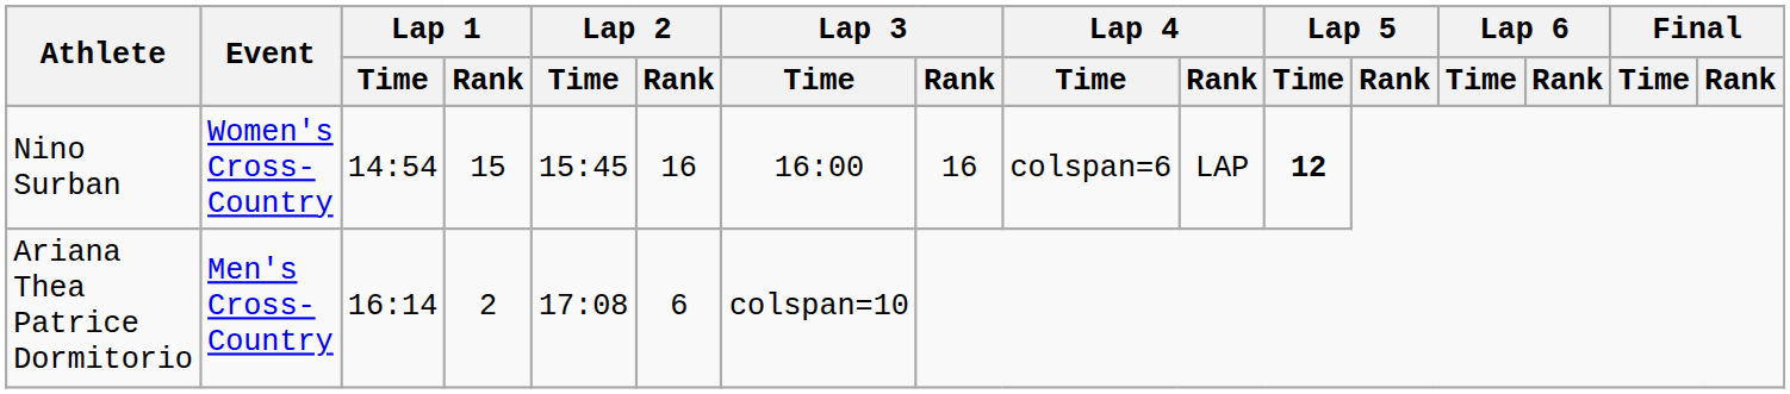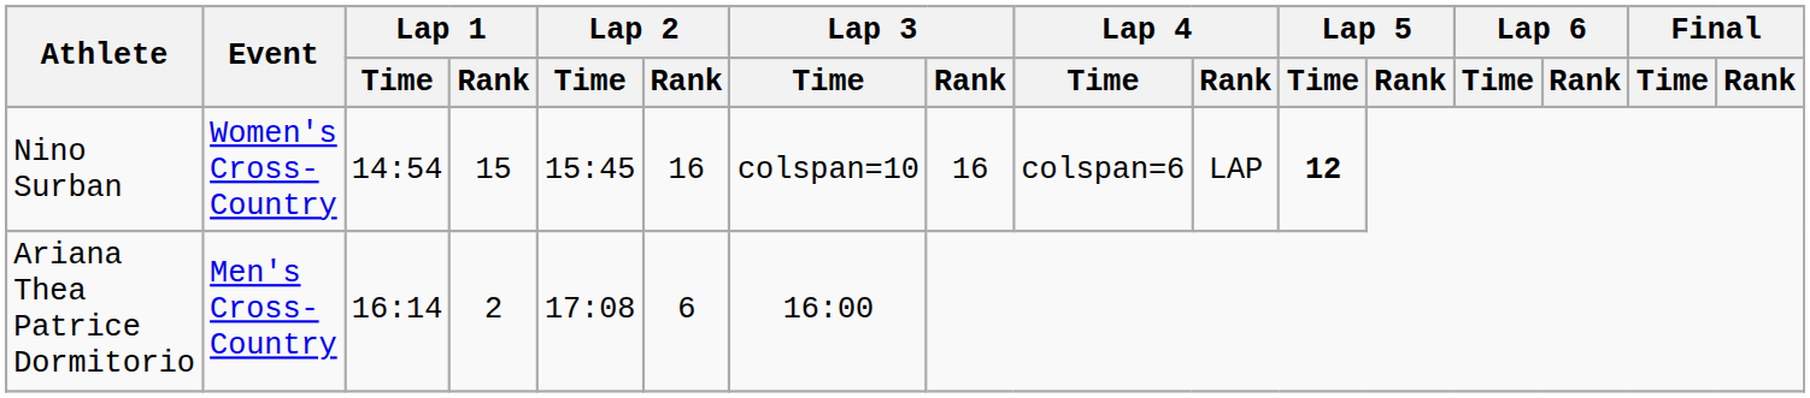Nino Surban | Lap 3 / Time: 16:00 -> colspan=10
Ariana Thea Patrice Dormitorio | Lap 3 / Time: colspan=10 -> 16:00
